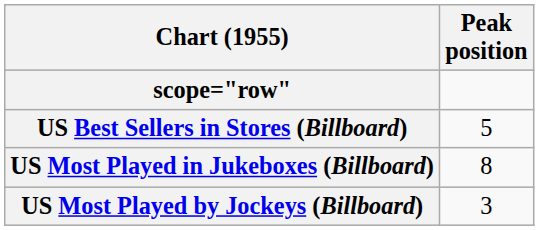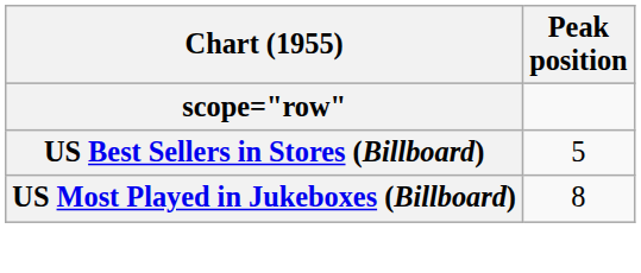- row: US Most Played by Jockeys (Billboard) | 3
